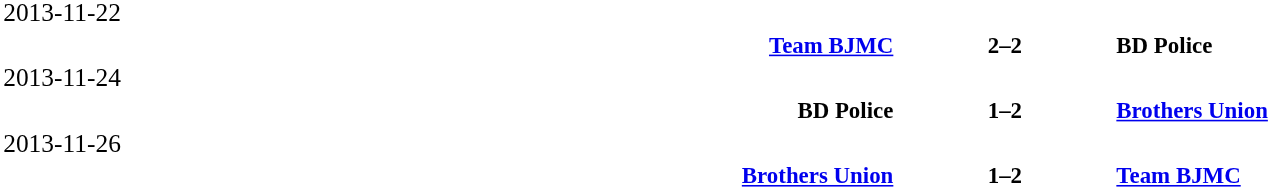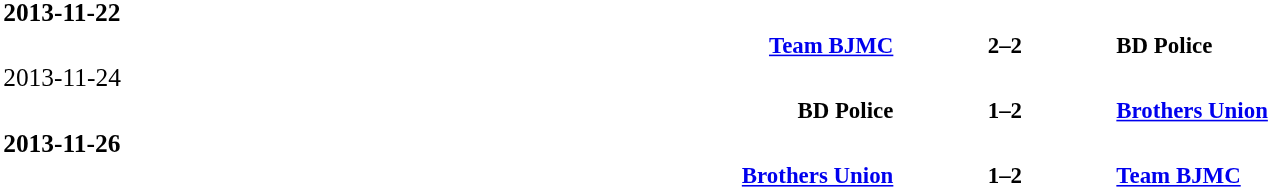2013-11-22 | column 1: normal -> bold
2013-11-26 | column 1: normal -> bold
